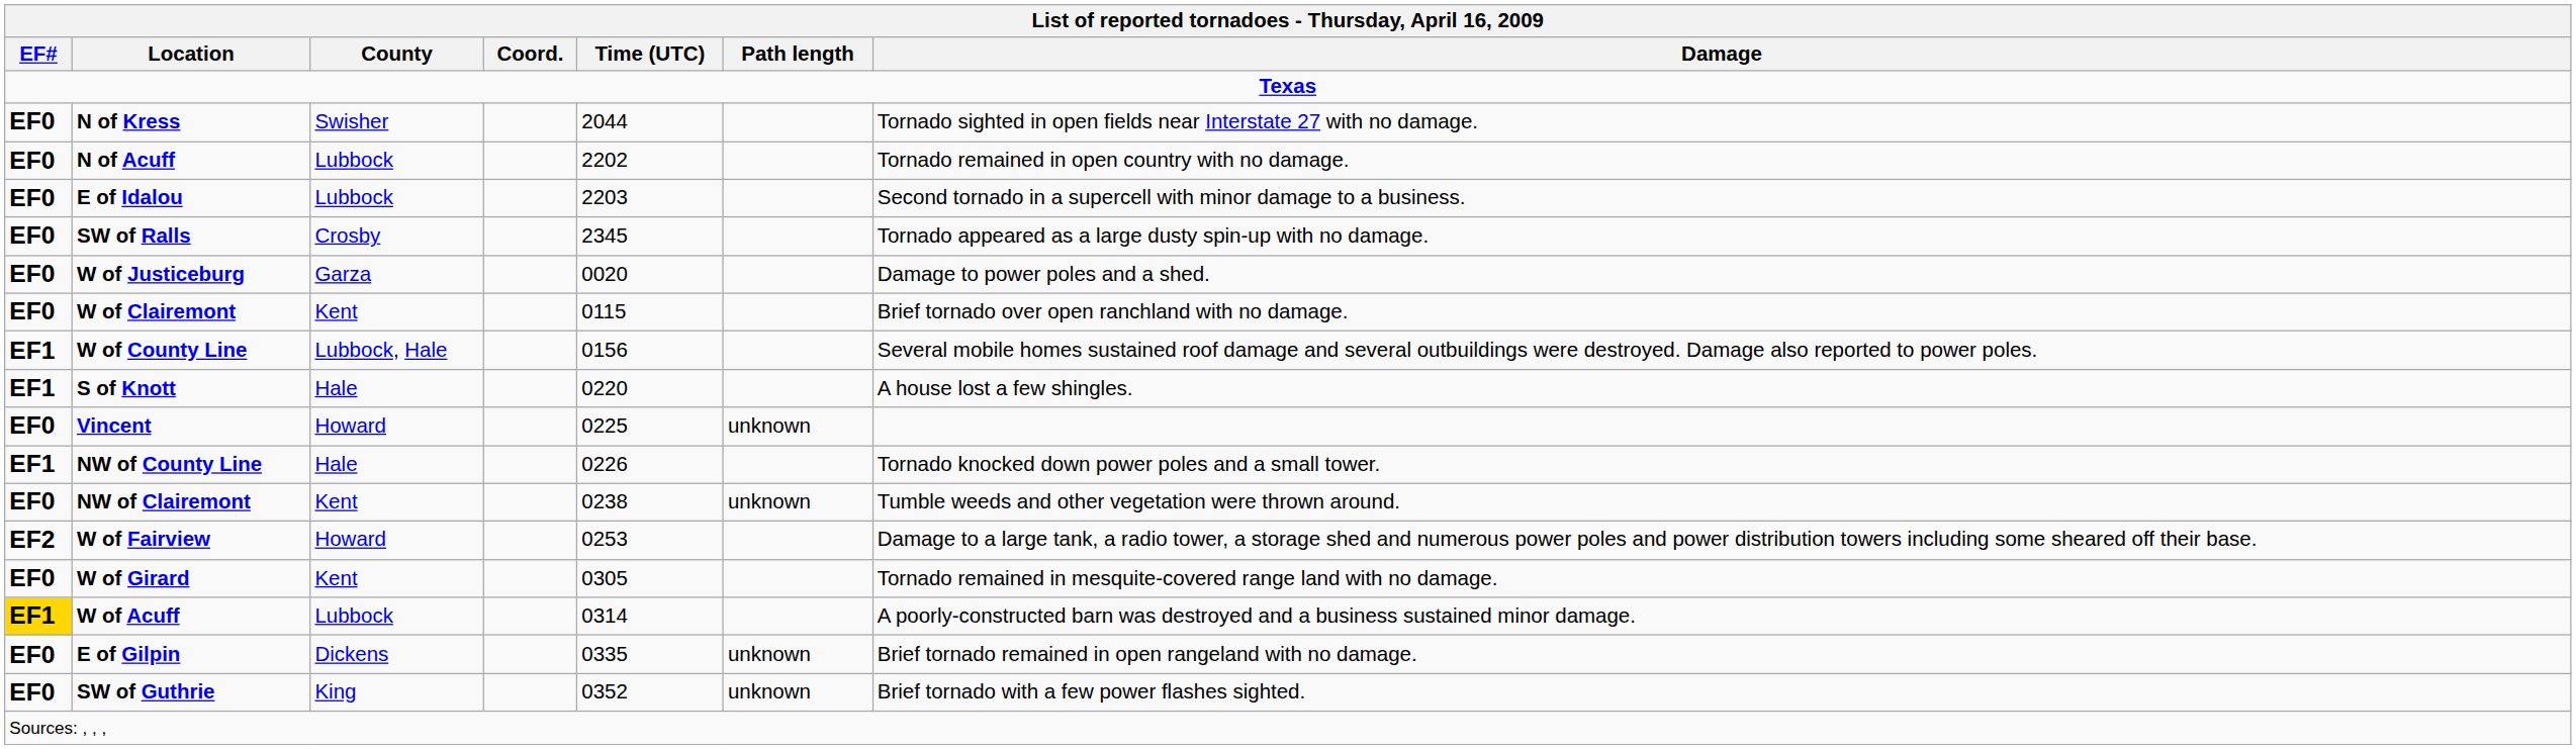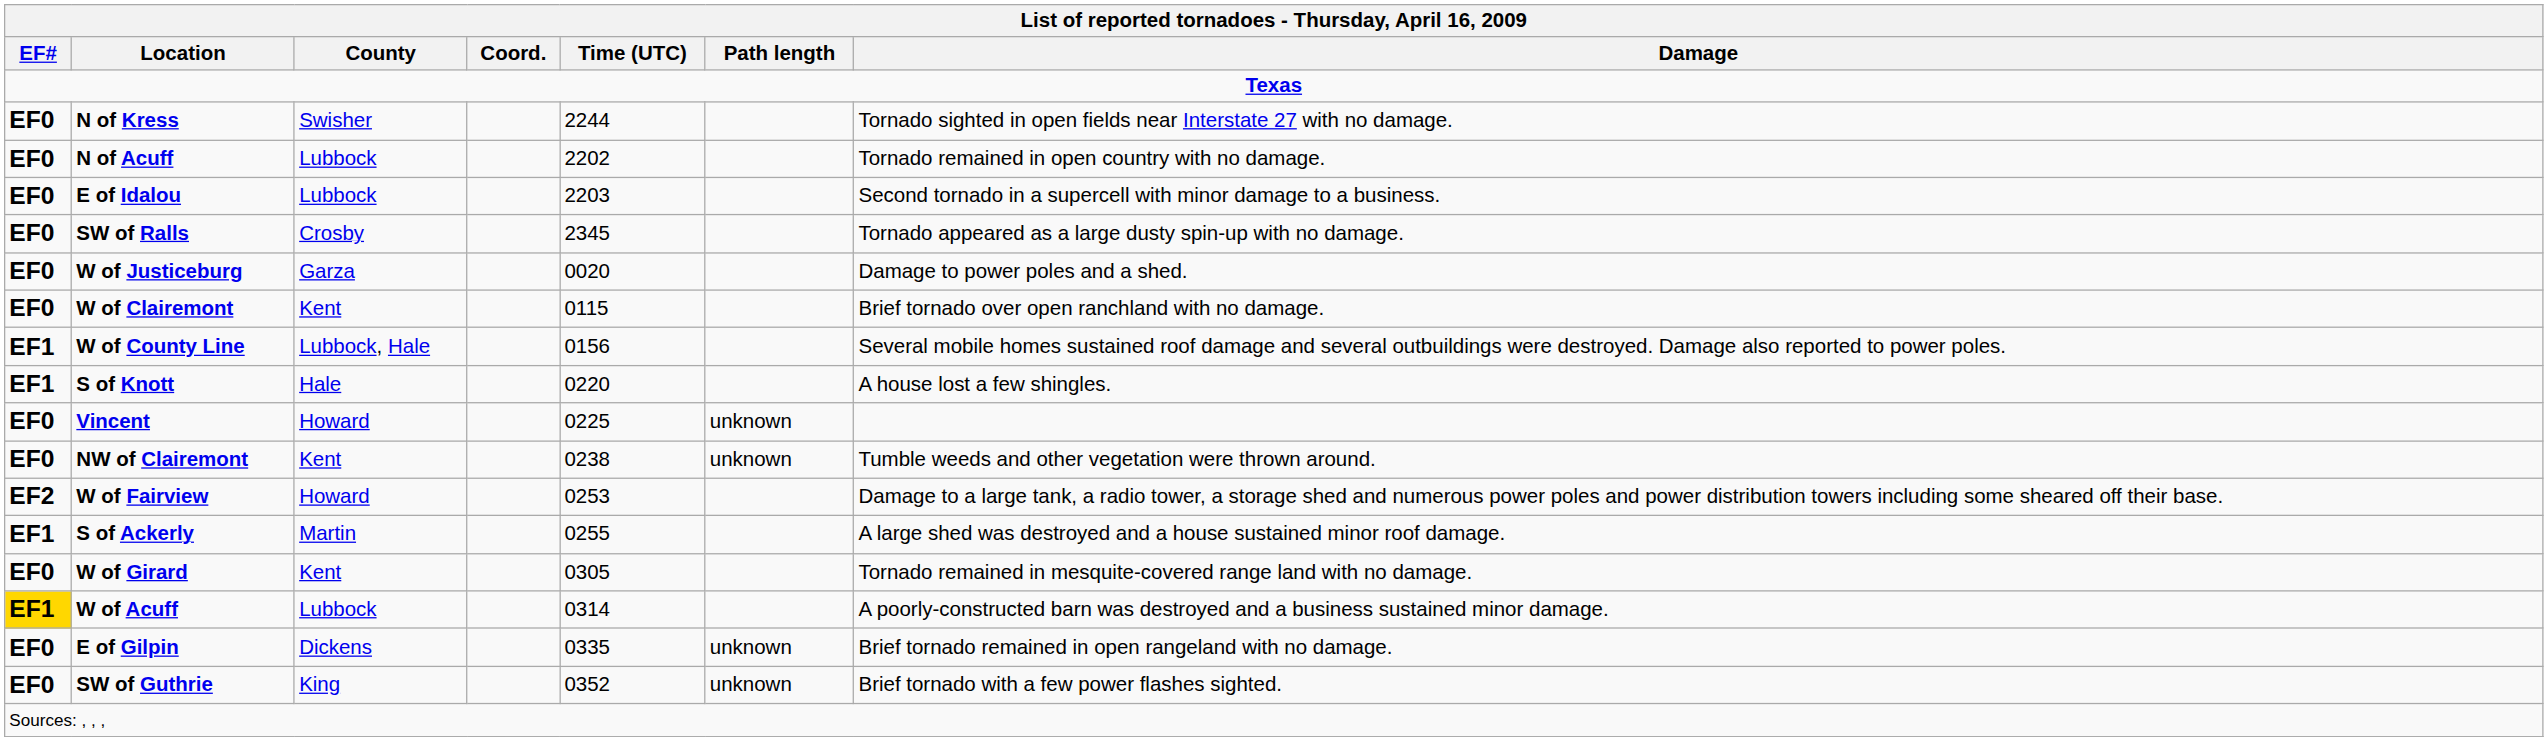N of Kress | Time (UTC): 2044 -> 2244
- row: EF1 | NW of County Line | Hale | 0226 | Tornado knocked down power poles and a small tower.
+ row: EF1 | S of Ackerly | Martin | 0255 | A large shed was destroyed and a house sustained minor roof damage.
